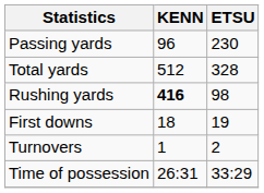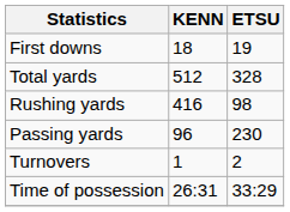rows swapped: First downs <-> Passing yards
Rushing yards | KENN: bold -> normal
